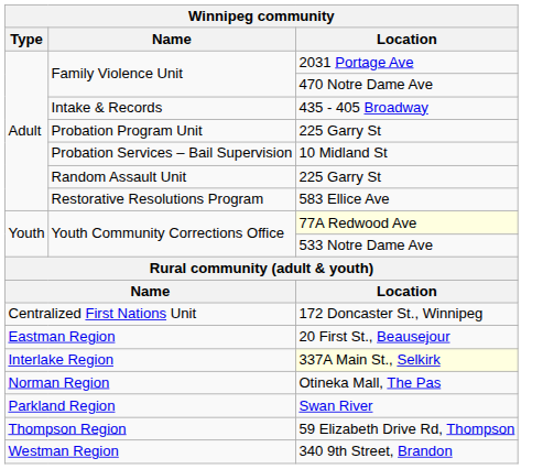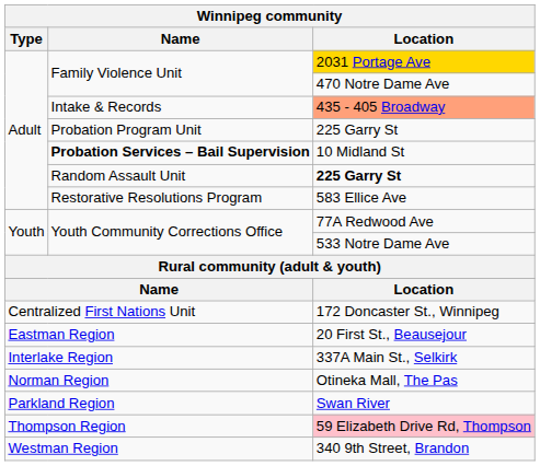2031 Portage Ave | Location: no background -> gold background
435 - 405 Broadway | Location: no background -> lightsalmon background
10 Midland St | Name: normal -> bold
Random Assault Unit / 225 Garry St | Location: normal -> bold
77A Redwood Ave | Location: lightyellow background -> no background
337A Main St., Selkirk | Location: lightyellow background -> no background
59 Elizabeth Drive Rd, Thompson | Location: no background -> pink background
